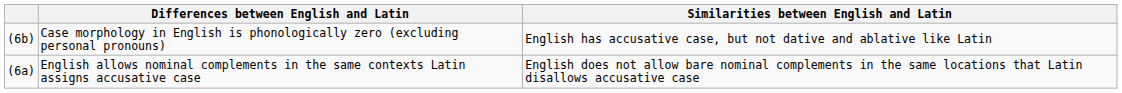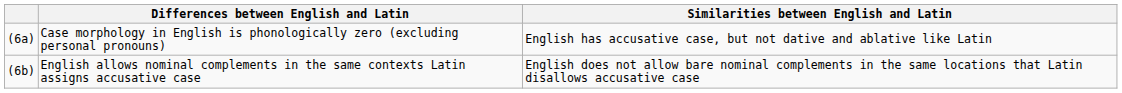row 2 | column 1: (6b) -> (6a)
row 3 | column 1: (6a) -> (6b)
